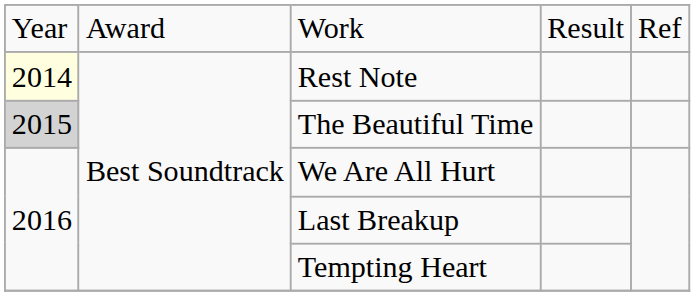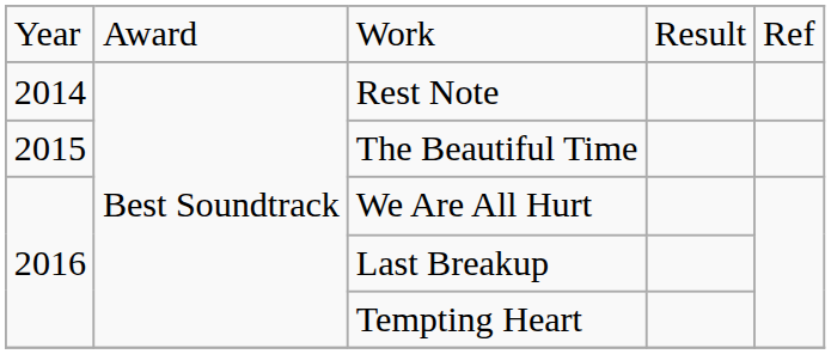Rest Note | column 1: lightyellow background -> no background
The Beautiful Time | column 1: lightgrey background -> no background
